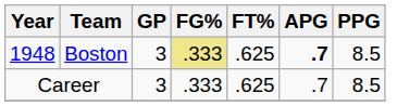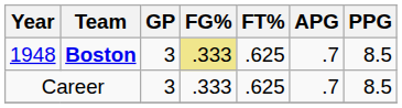1948 | Team: normal -> bold
1948 | APG: bold -> normal
